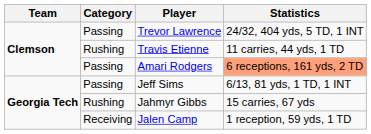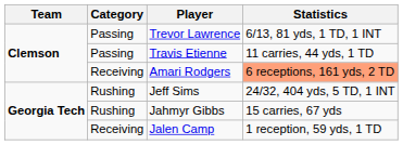Trevor Lawrence | Statistics: 24/32, 404 yds, 5 TD, 1 INT -> 6/13, 81 yds, 1 TD, 1 INT
Travis Etienne | Category: Rushing -> Passing
Amari Rodgers | Category: Passing -> Receiving
Jeff Sims | Category: Passing -> Rushing
Jeff Sims | Statistics: 6/13, 81 yds, 1 TD, 1 INT -> 24/32, 404 yds, 5 TD, 1 INT
